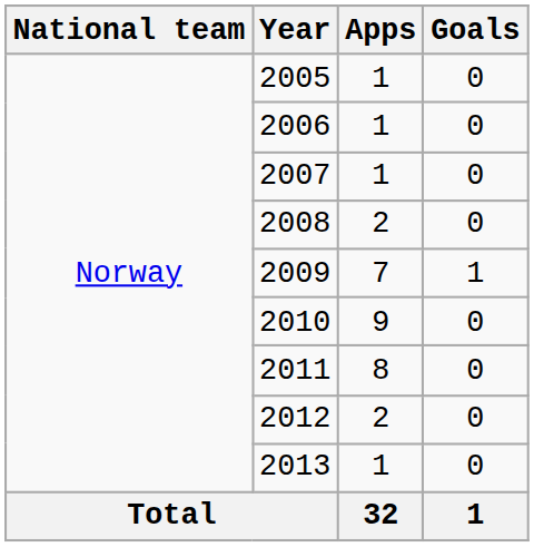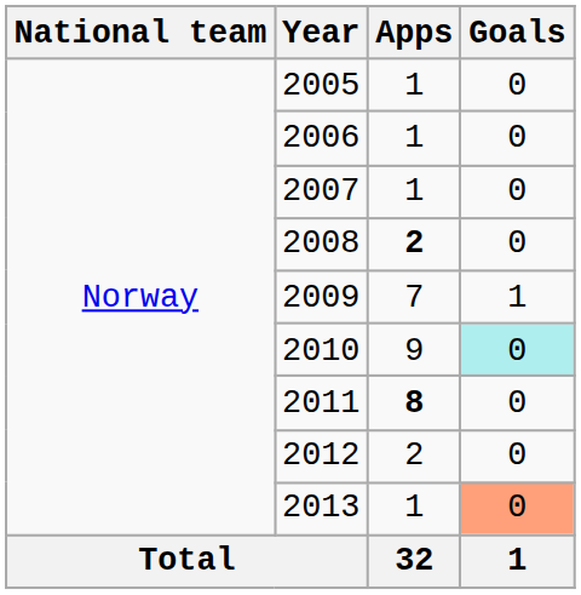2008 | Apps: normal -> bold
2010 | Goals: no background -> paleturquoise background
2011 | Apps: normal -> bold
2013 | Goals: no background -> lightsalmon background
